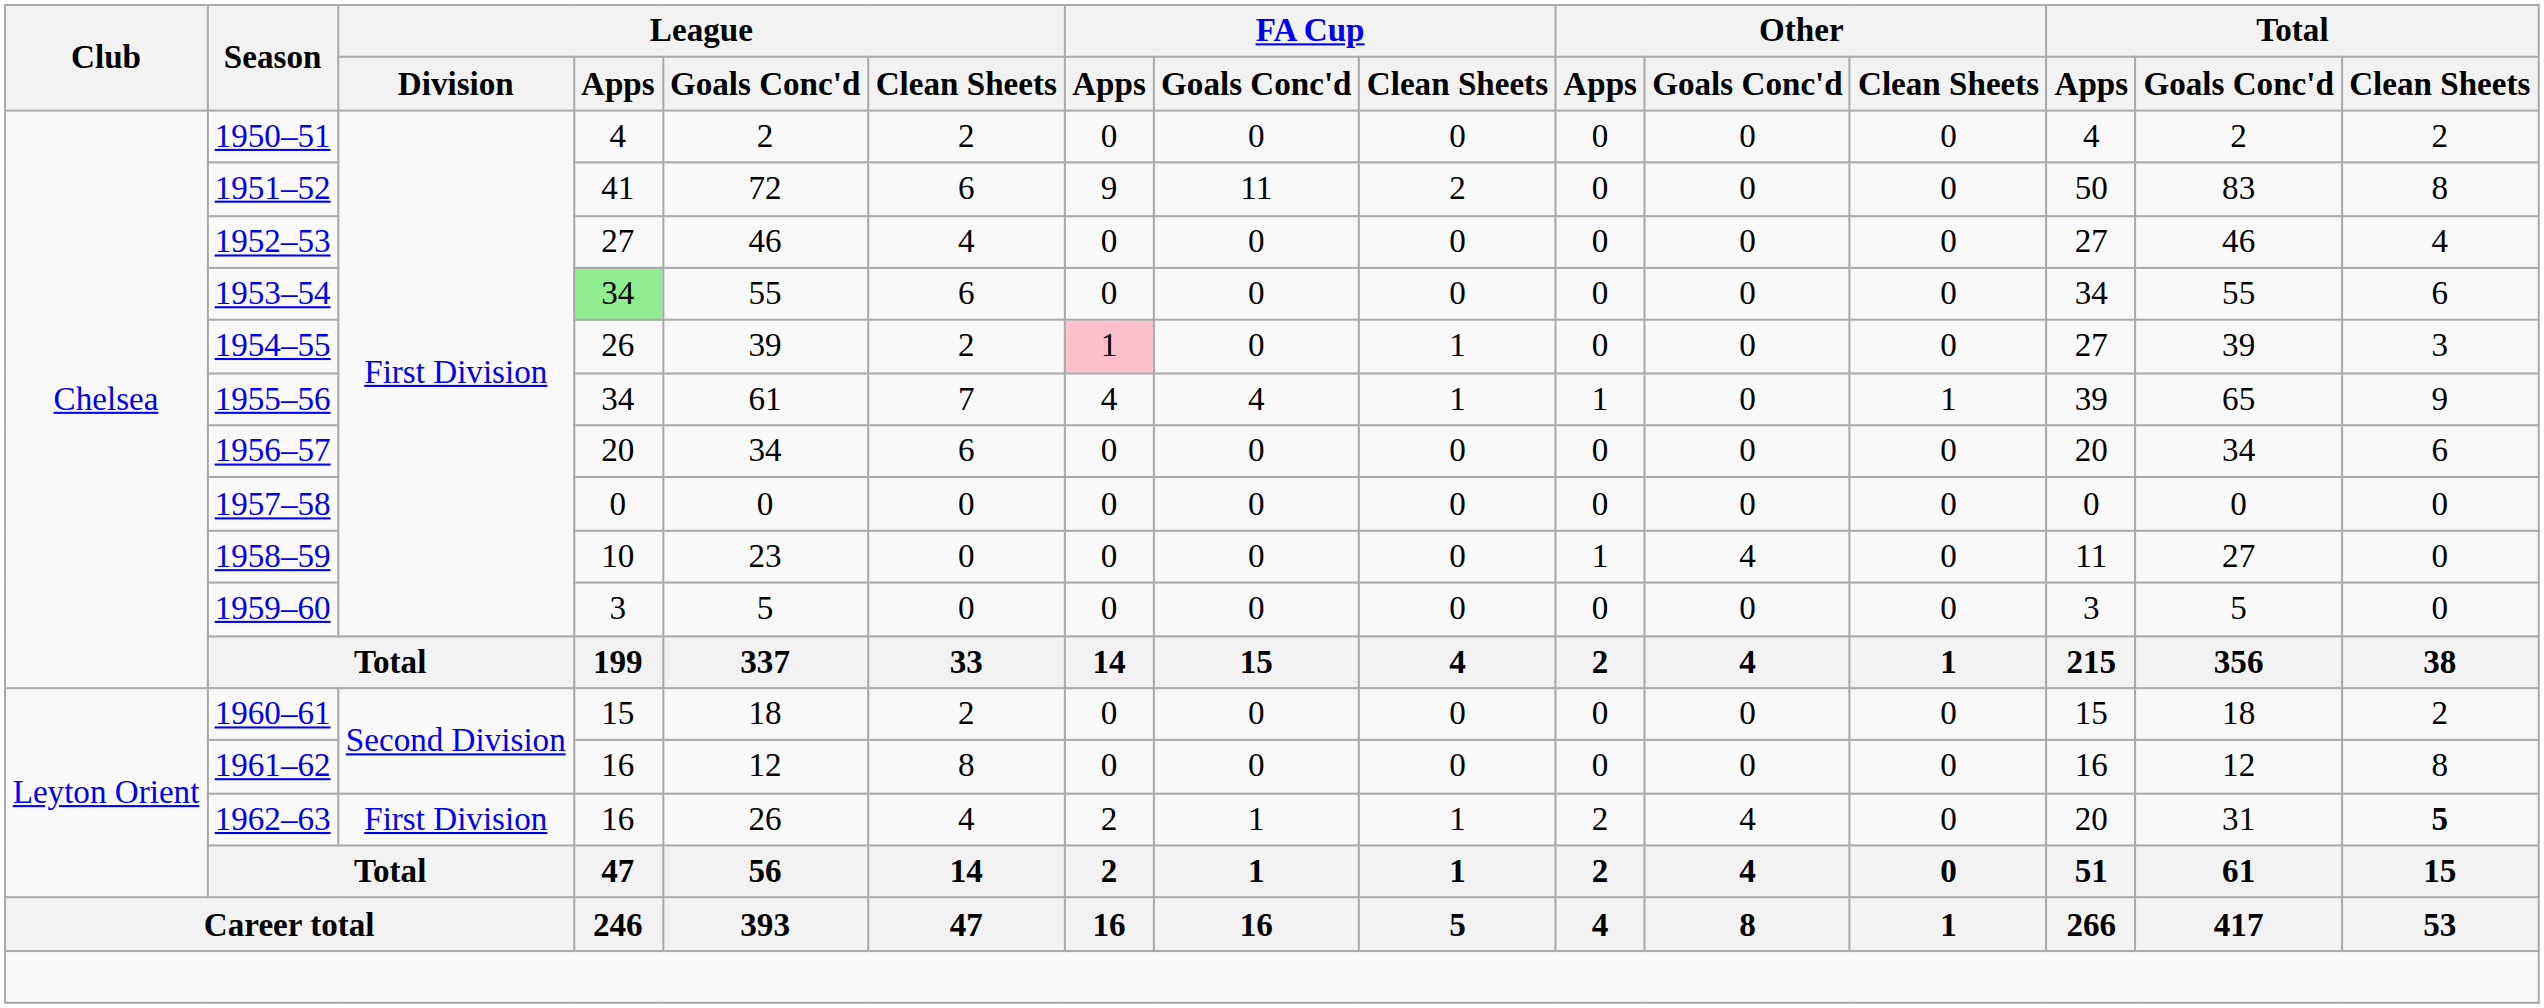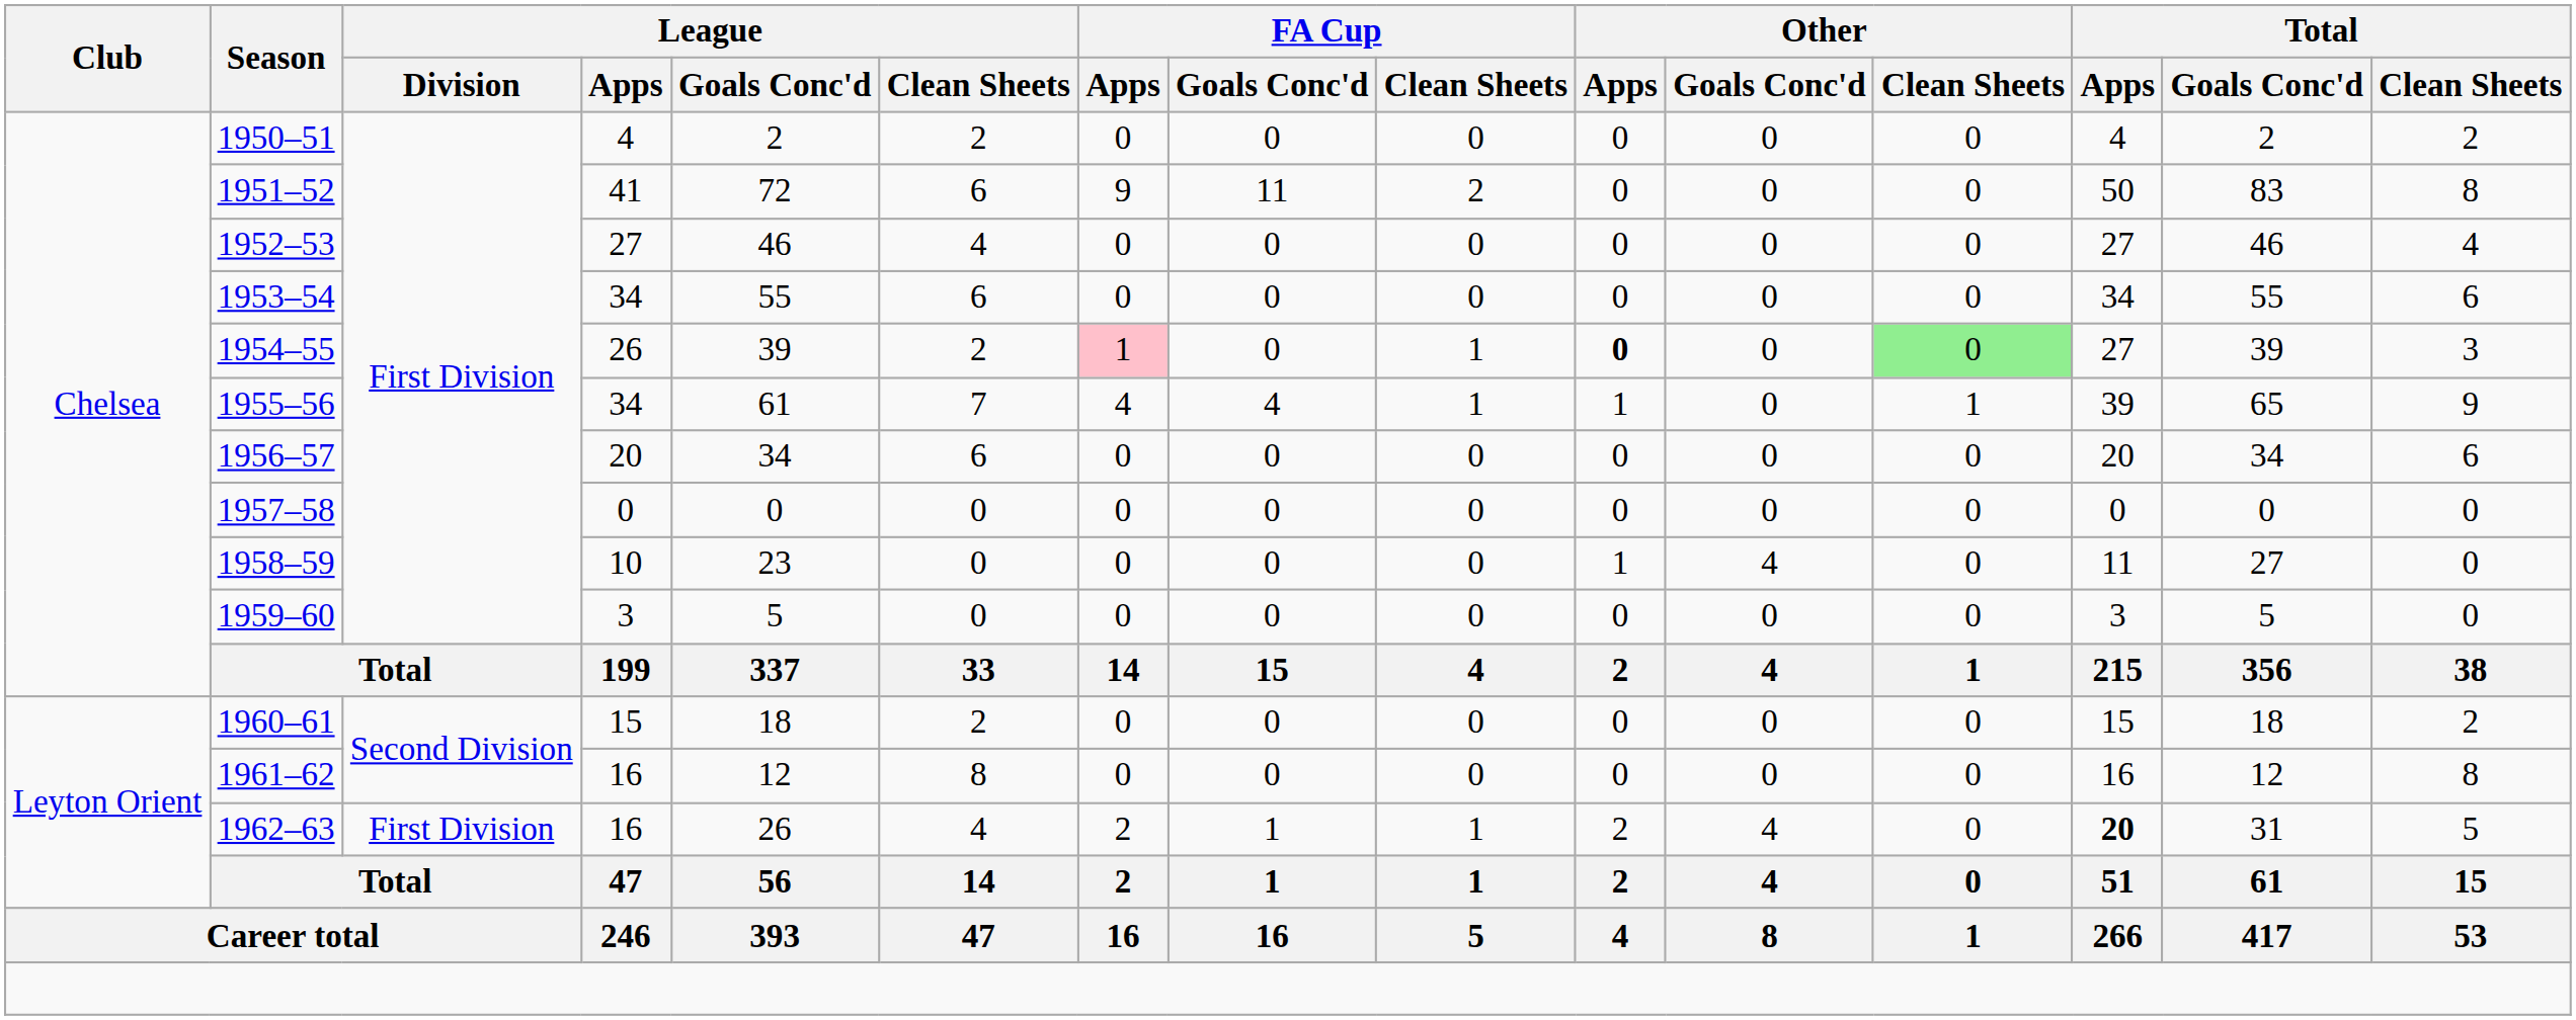1953–54 | League / Apps: lightgreen background -> no background
1954–55 | Other / Apps: normal -> bold
1954–55 | Other / Clean Sheets: no background -> lightgreen background
1962–63 | Total / Apps: normal -> bold
1962–63 | Total / Clean Sheets: bold -> normal
